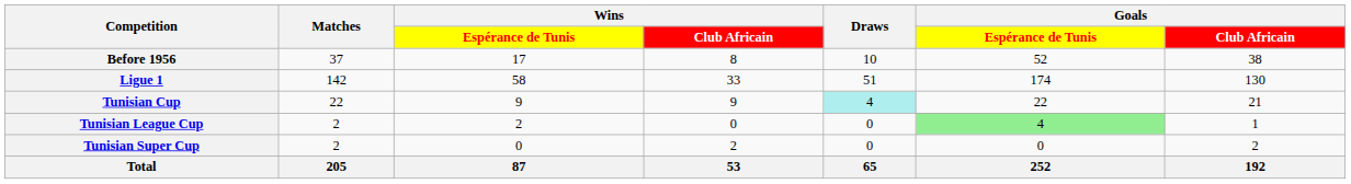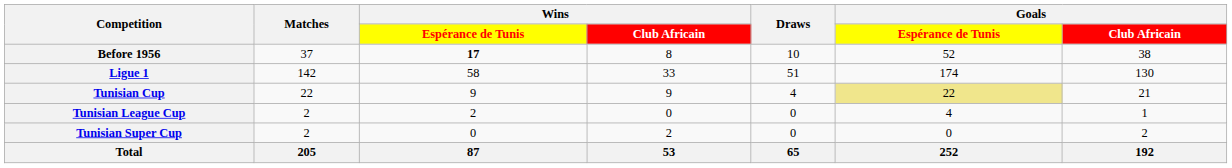Before 1956 | Wins / Espérance de Tunis: normal -> bold
Tunisian Cup | Draws: paleturquoise background -> no background
Tunisian Cup | Goals / Espérance de Tunis: no background -> khaki background
Tunisian League Cup | Goals / Espérance de Tunis: lightgreen background -> no background
